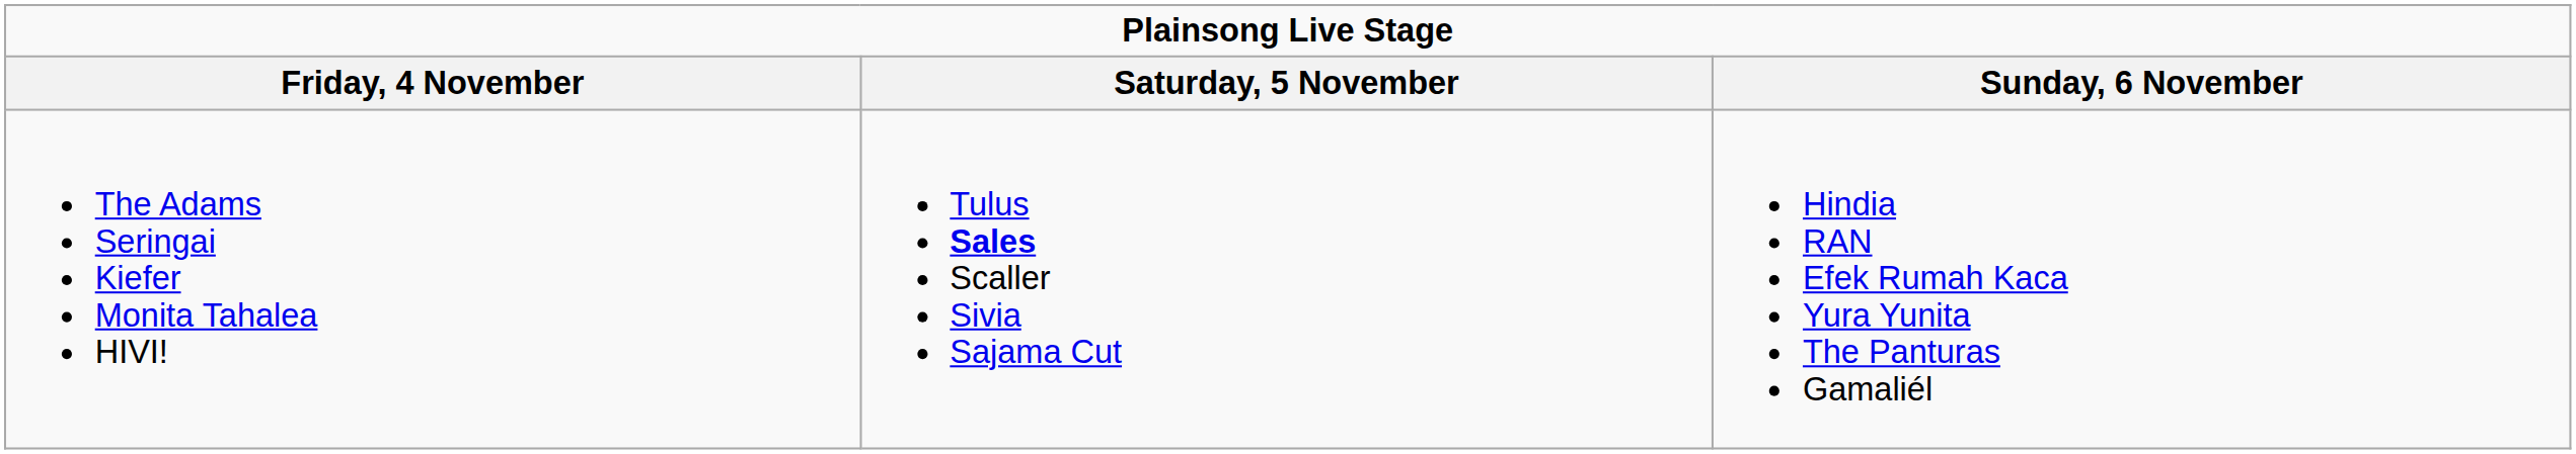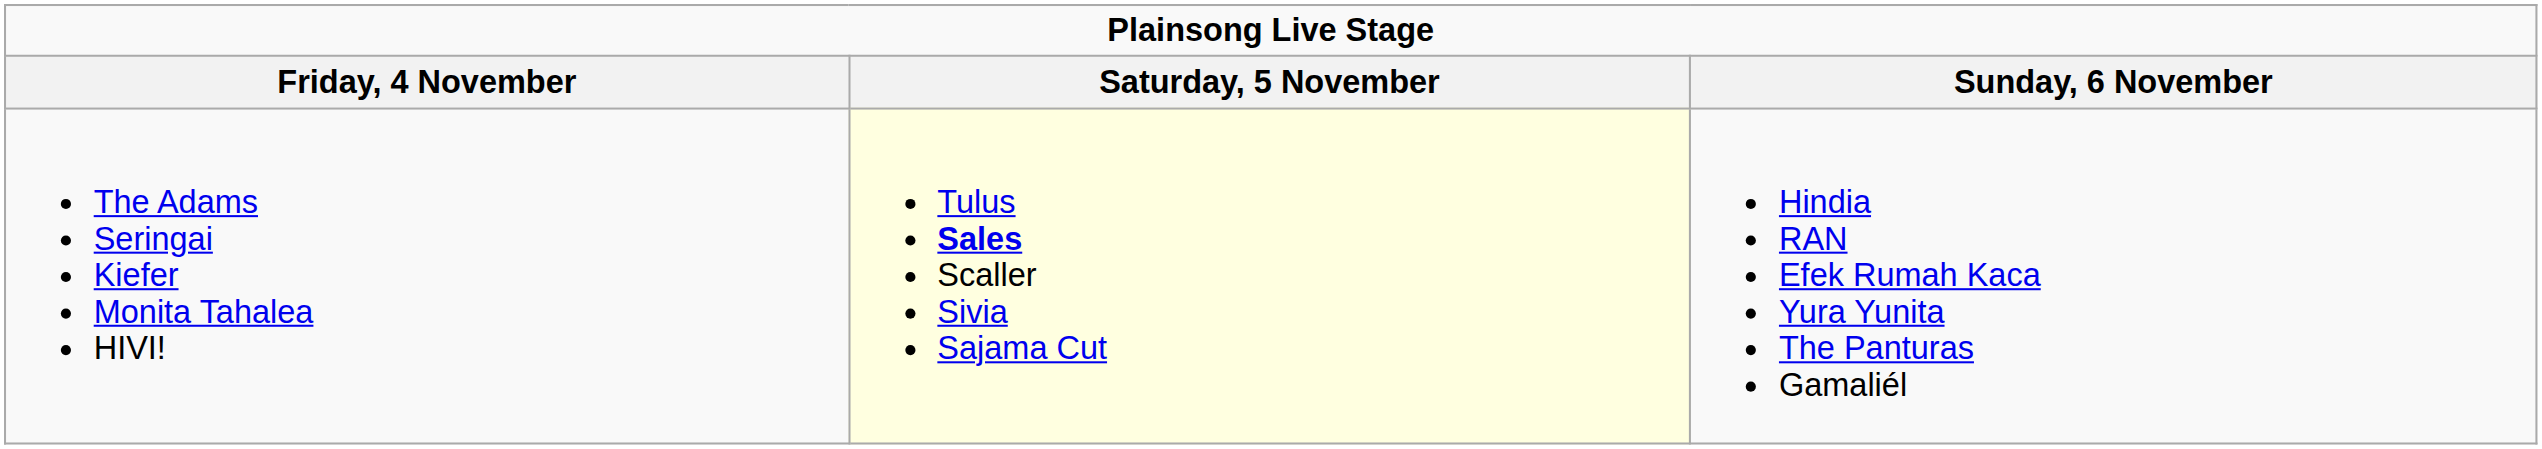The Adams Seringai Kiefer Monita Tahalea HIVI! | Saturday, 5 November: no background -> lightyellow background
